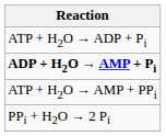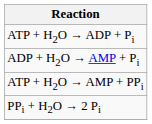row 3 | column 1: bold -> normal
